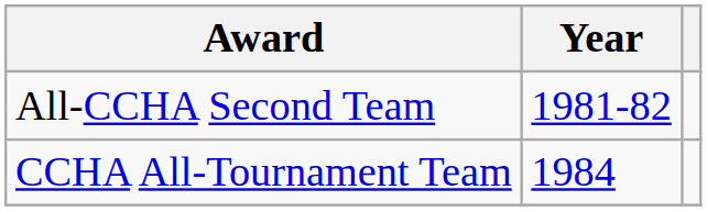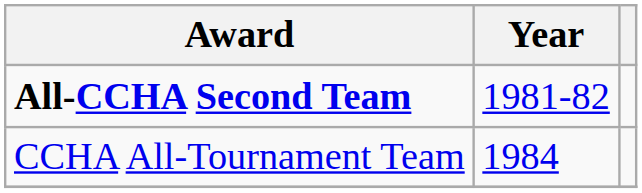row 2 | Award: normal -> bold
